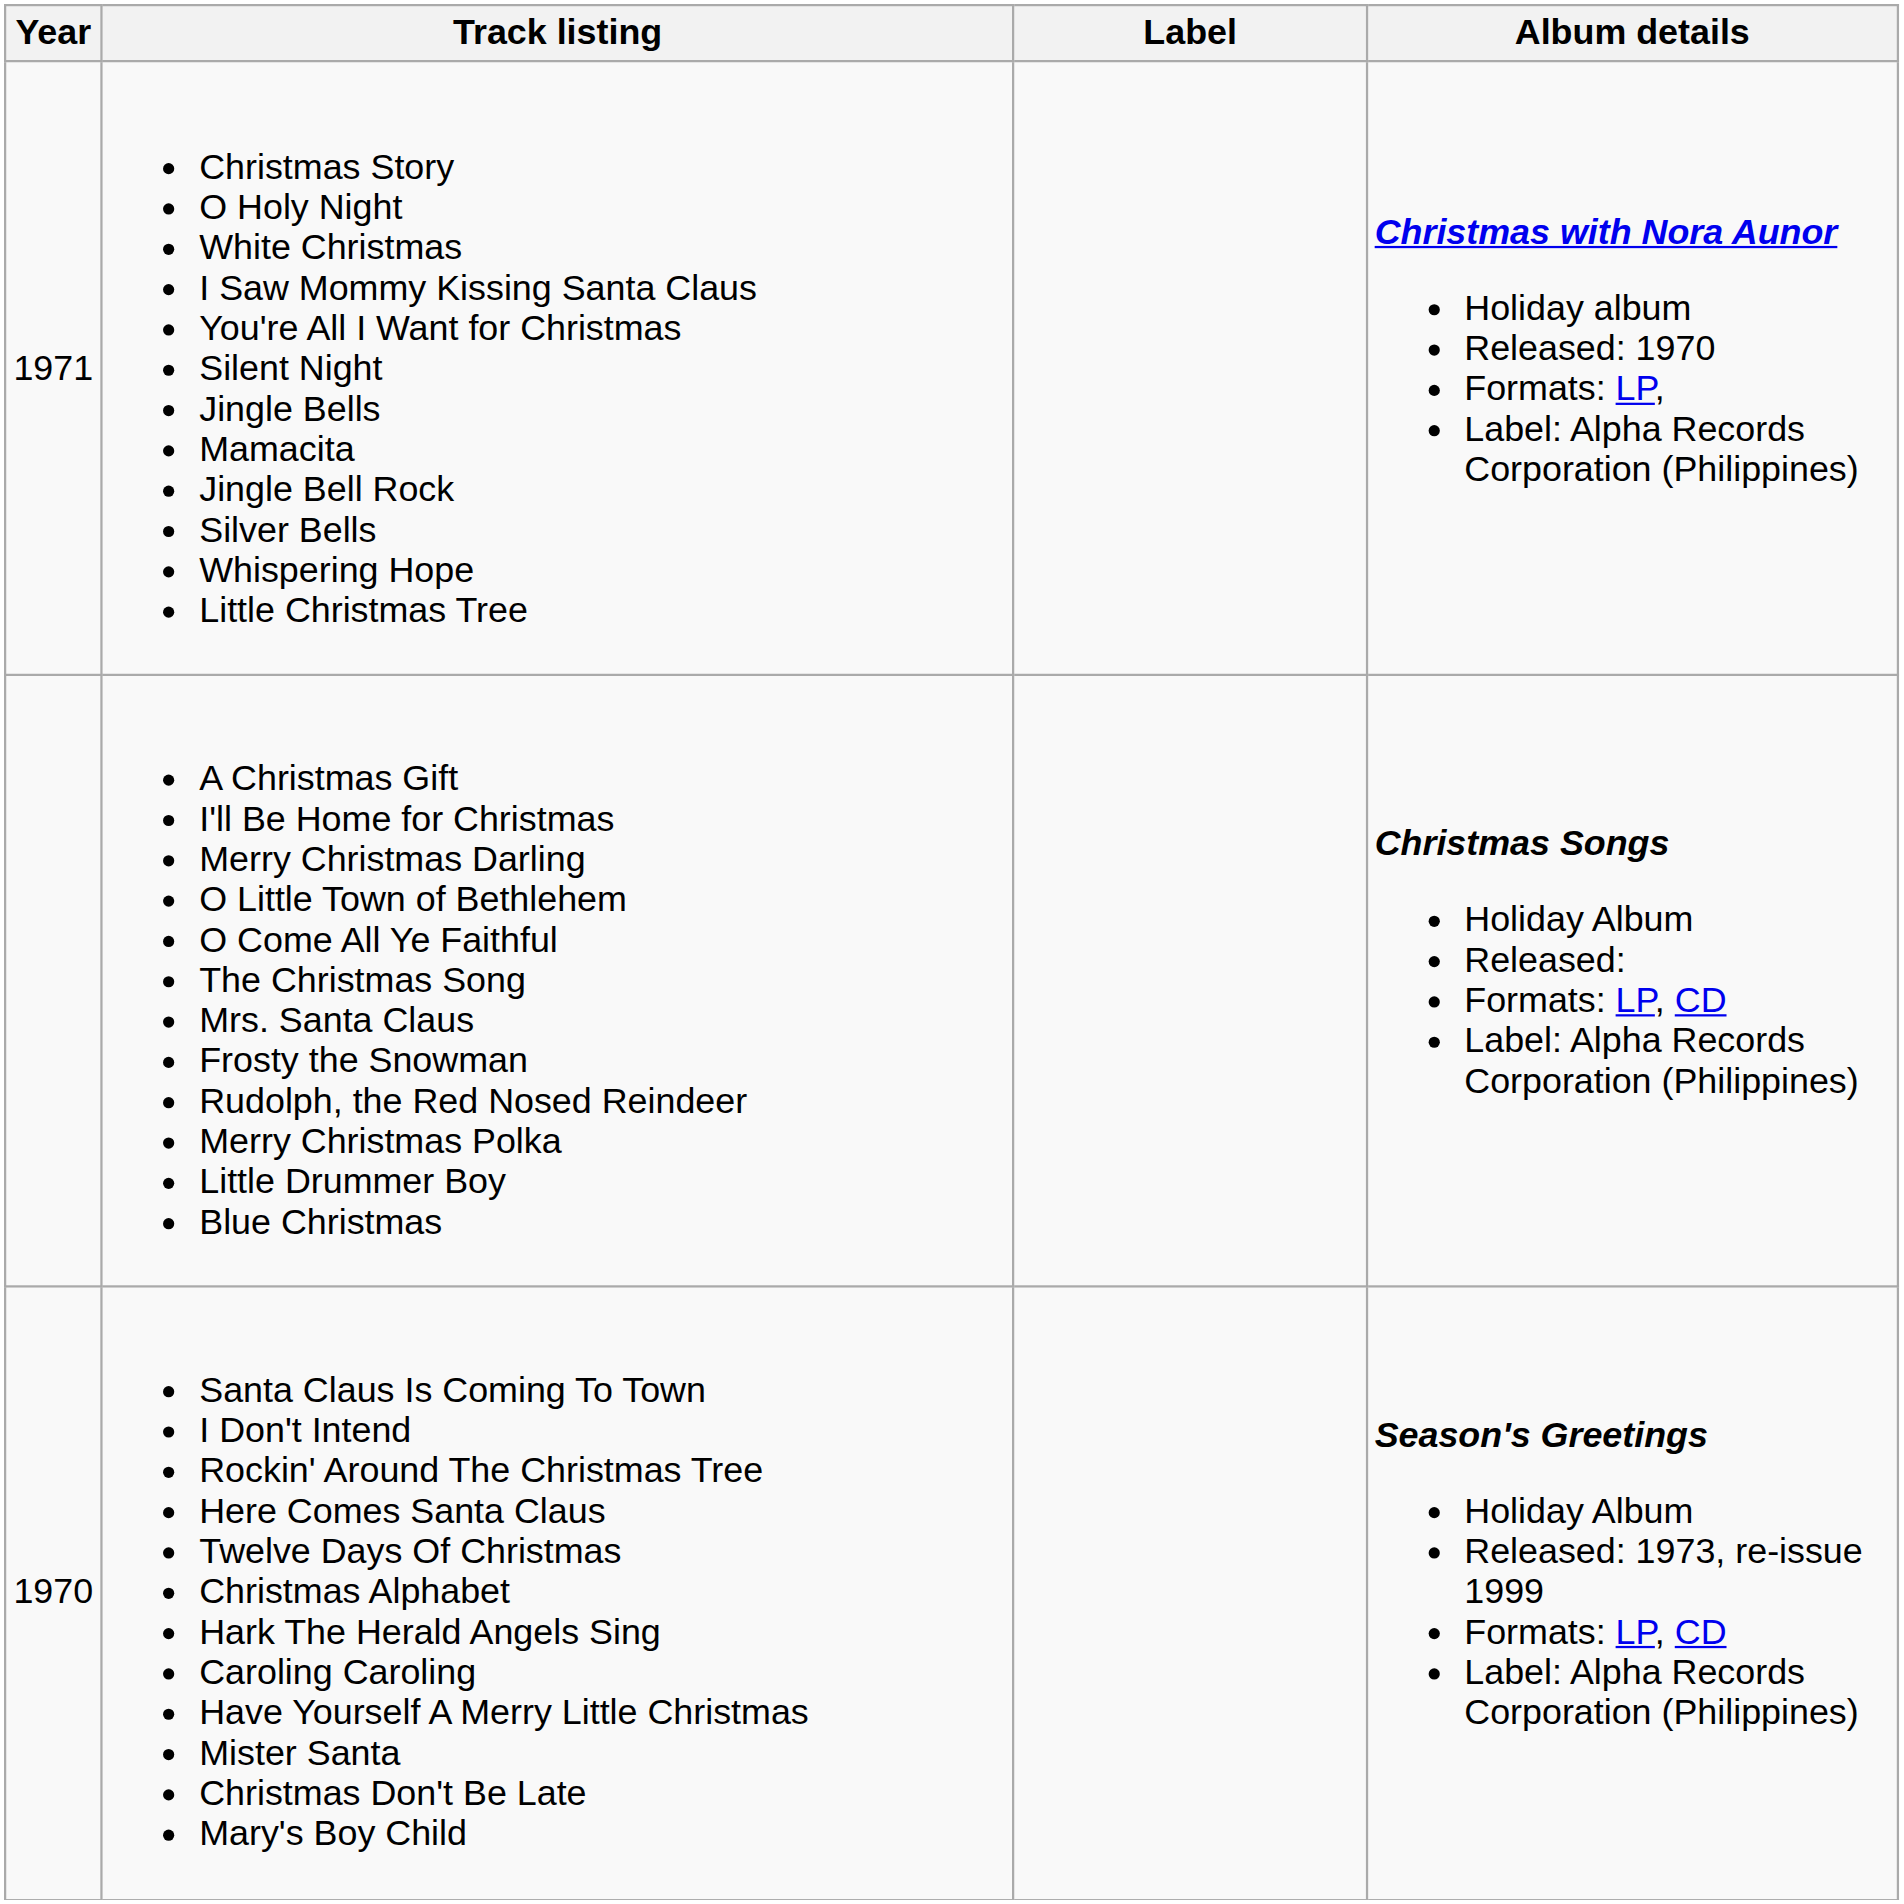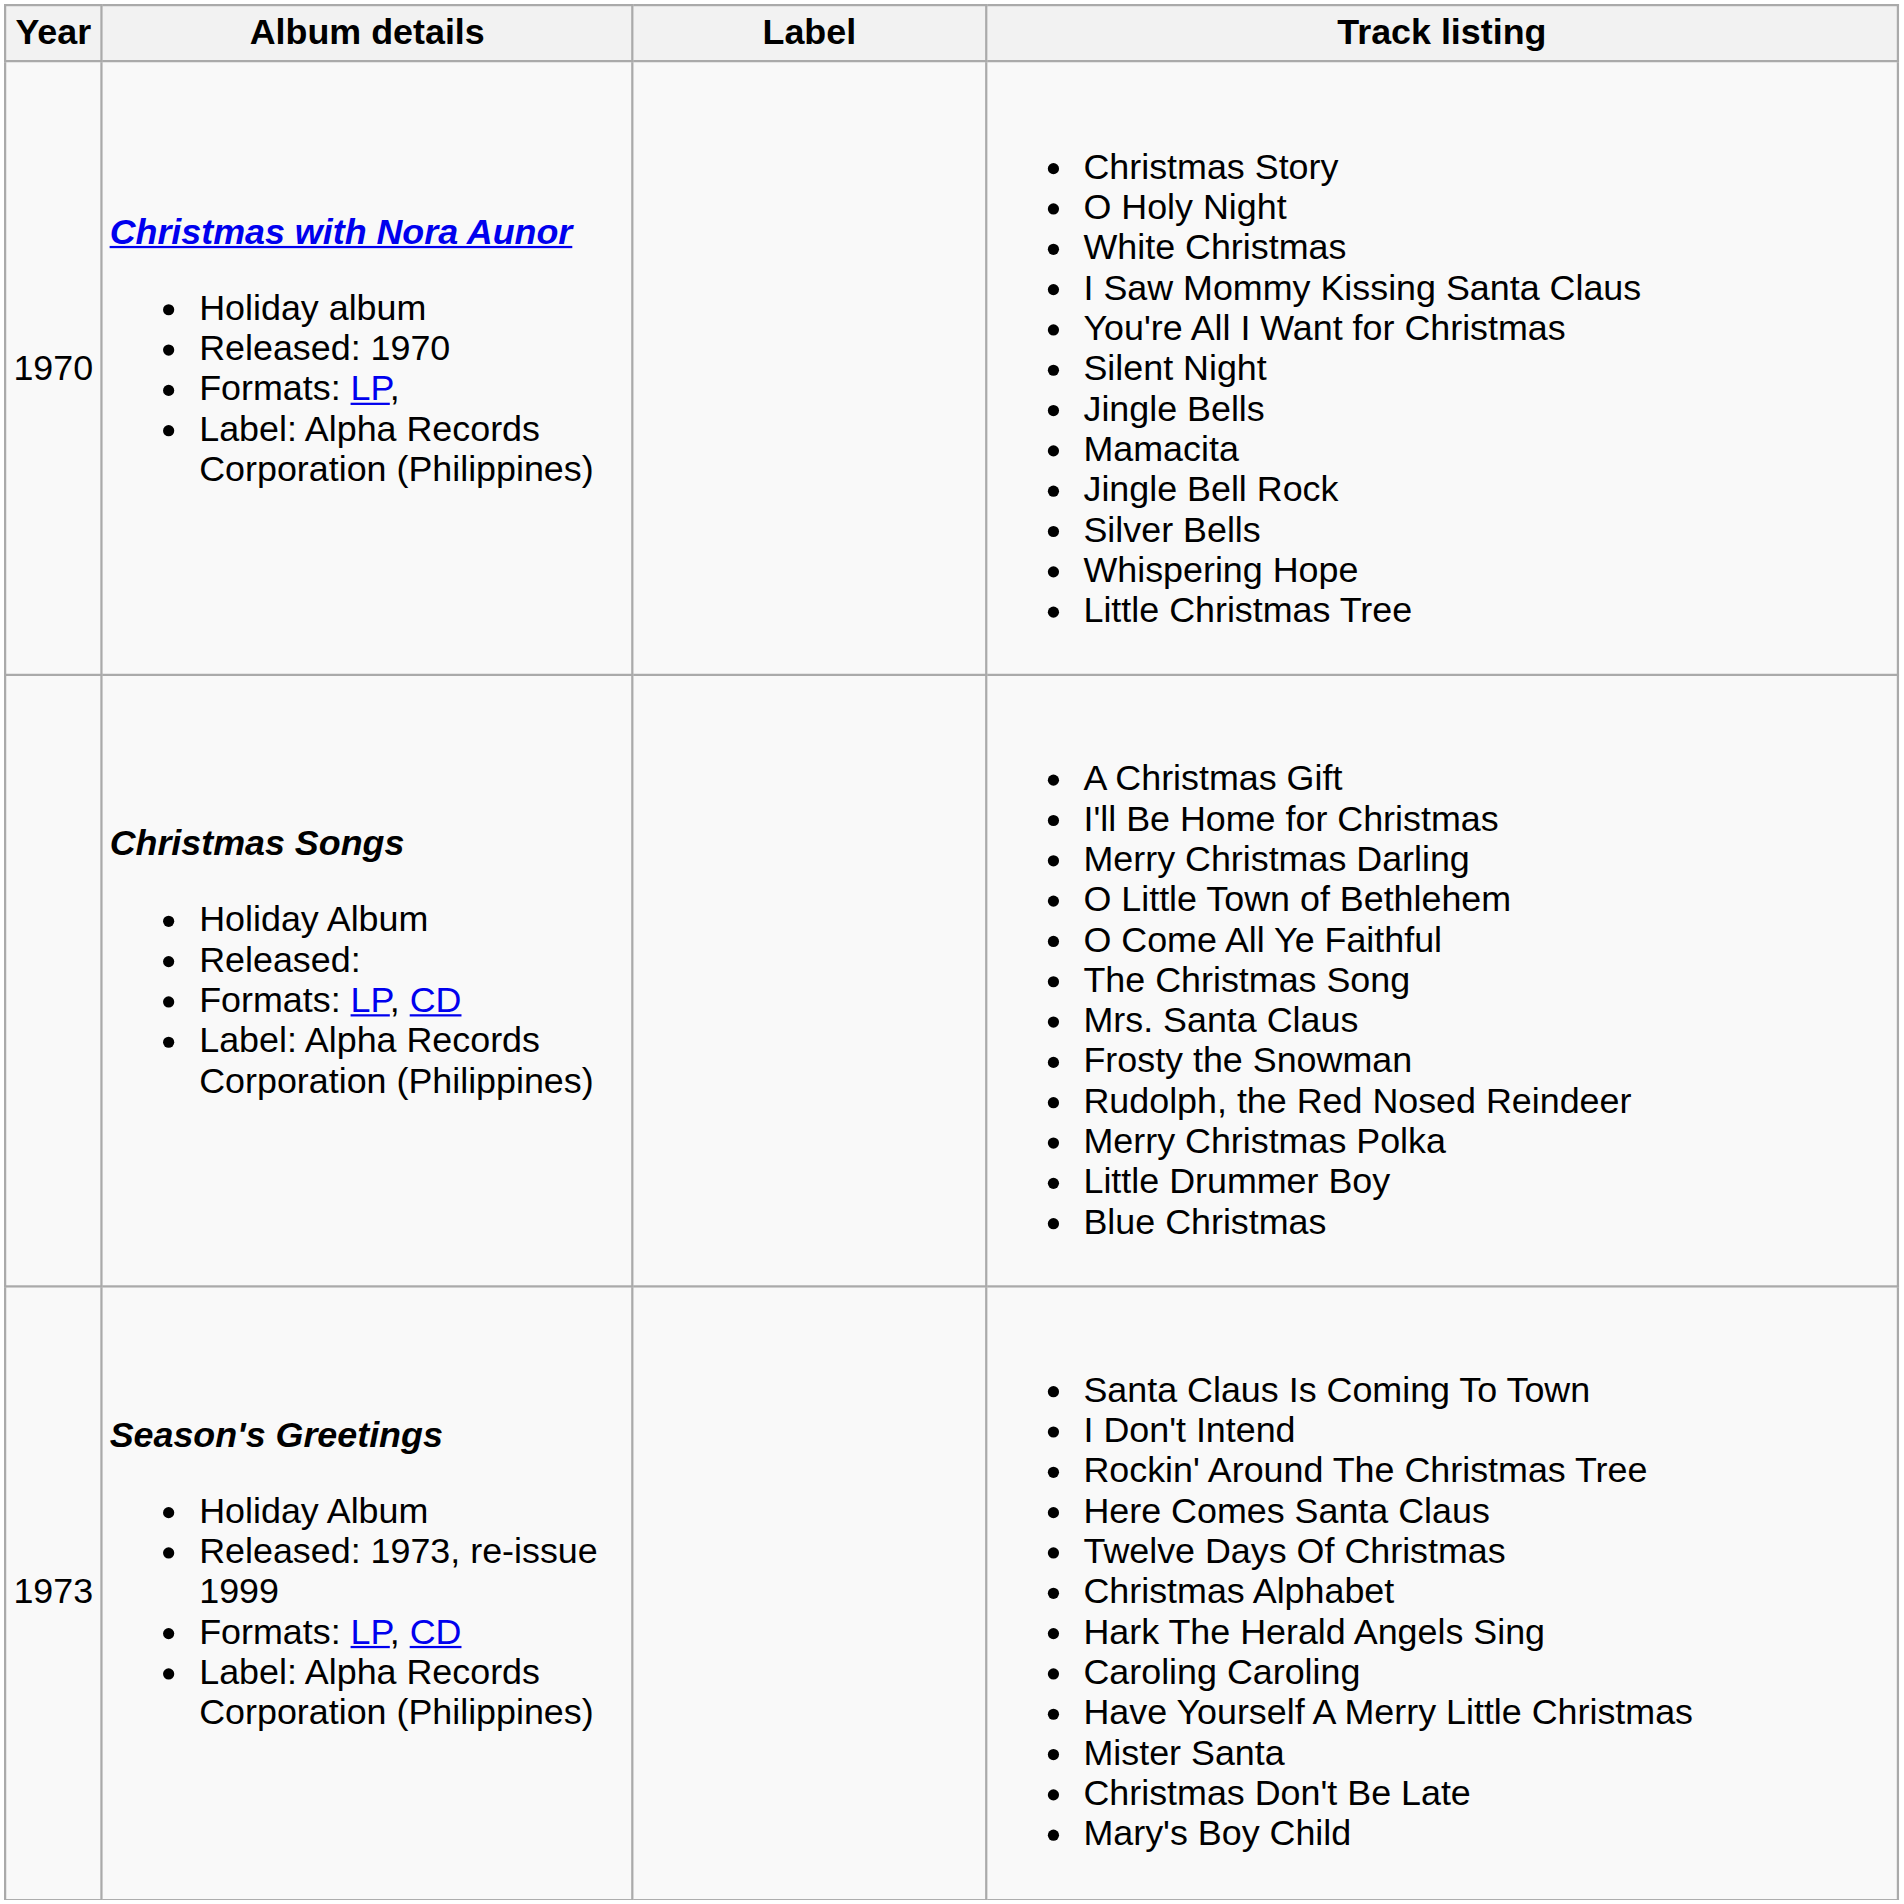columns swapped: Album details <-> Track listing
row 2 | Year: 1971 -> 1970
row 4 | Year: 1970 -> 1973
